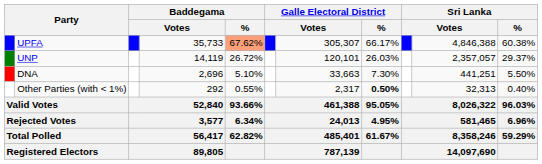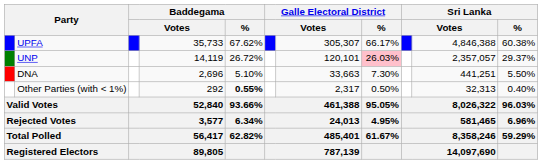UPFA | Baddegama / %: lightsalmon background -> no background
UNP | Galle Electoral District / %: no background -> pink background
Other Parties (with < 1%) | Baddegama / %: normal -> bold
Other Parties (with < 1%) | Galle Electoral District / %: bold -> normal
